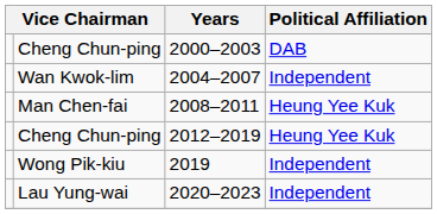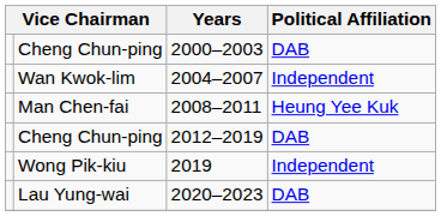2012–2019 | Political Affiliation: Heung Yee Kuk -> DAB
2020–2023 | Political Affiliation: Independent -> DAB
